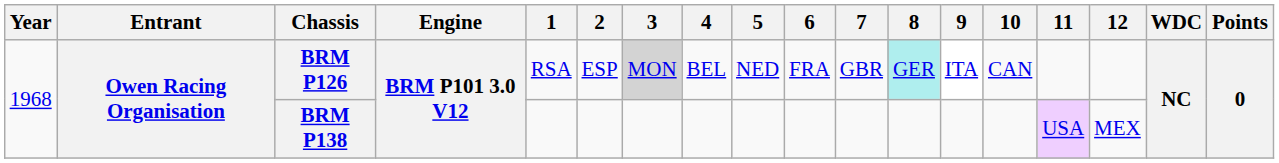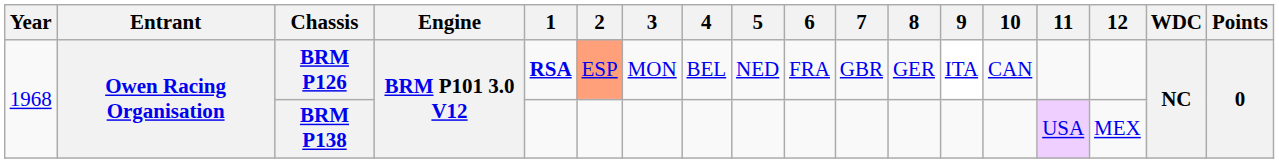BRM P126 | 1: normal -> bold
BRM P126 | 2: no background -> lightsalmon background
BRM P126 | 3: lightgrey background -> no background
BRM P126 | 8: paleturquoise background -> no background
